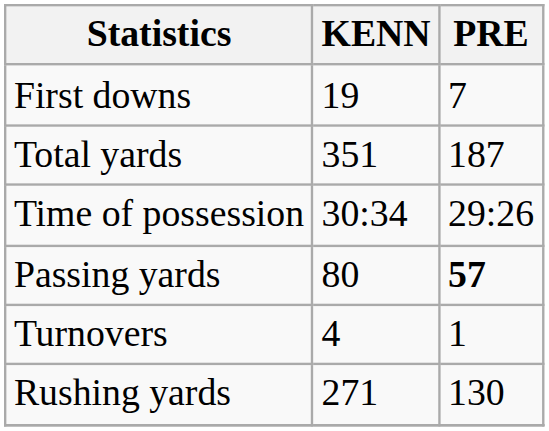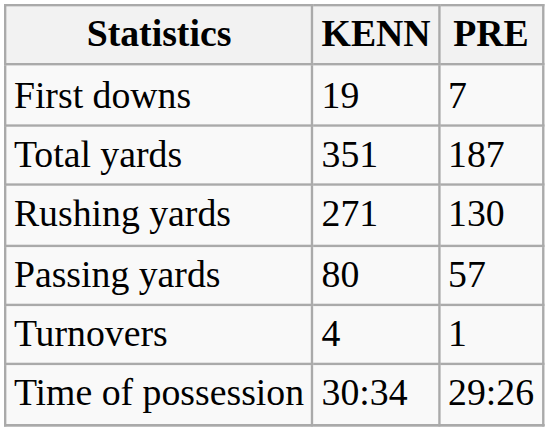rows swapped: Rushing yards <-> Time of possession
Passing yards | PRE: bold -> normal
